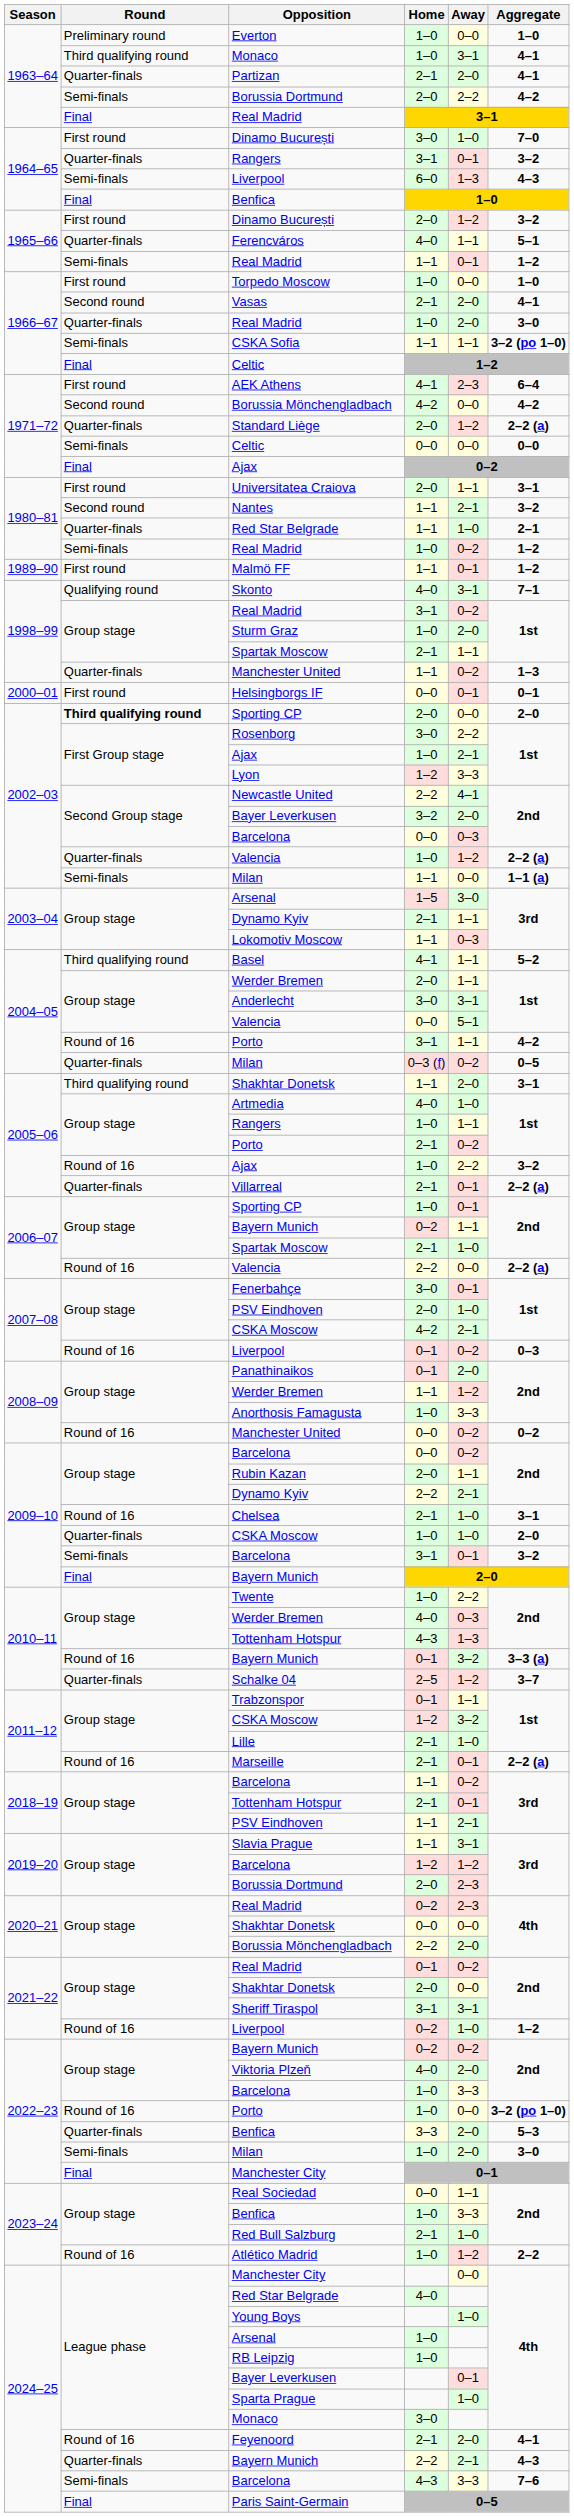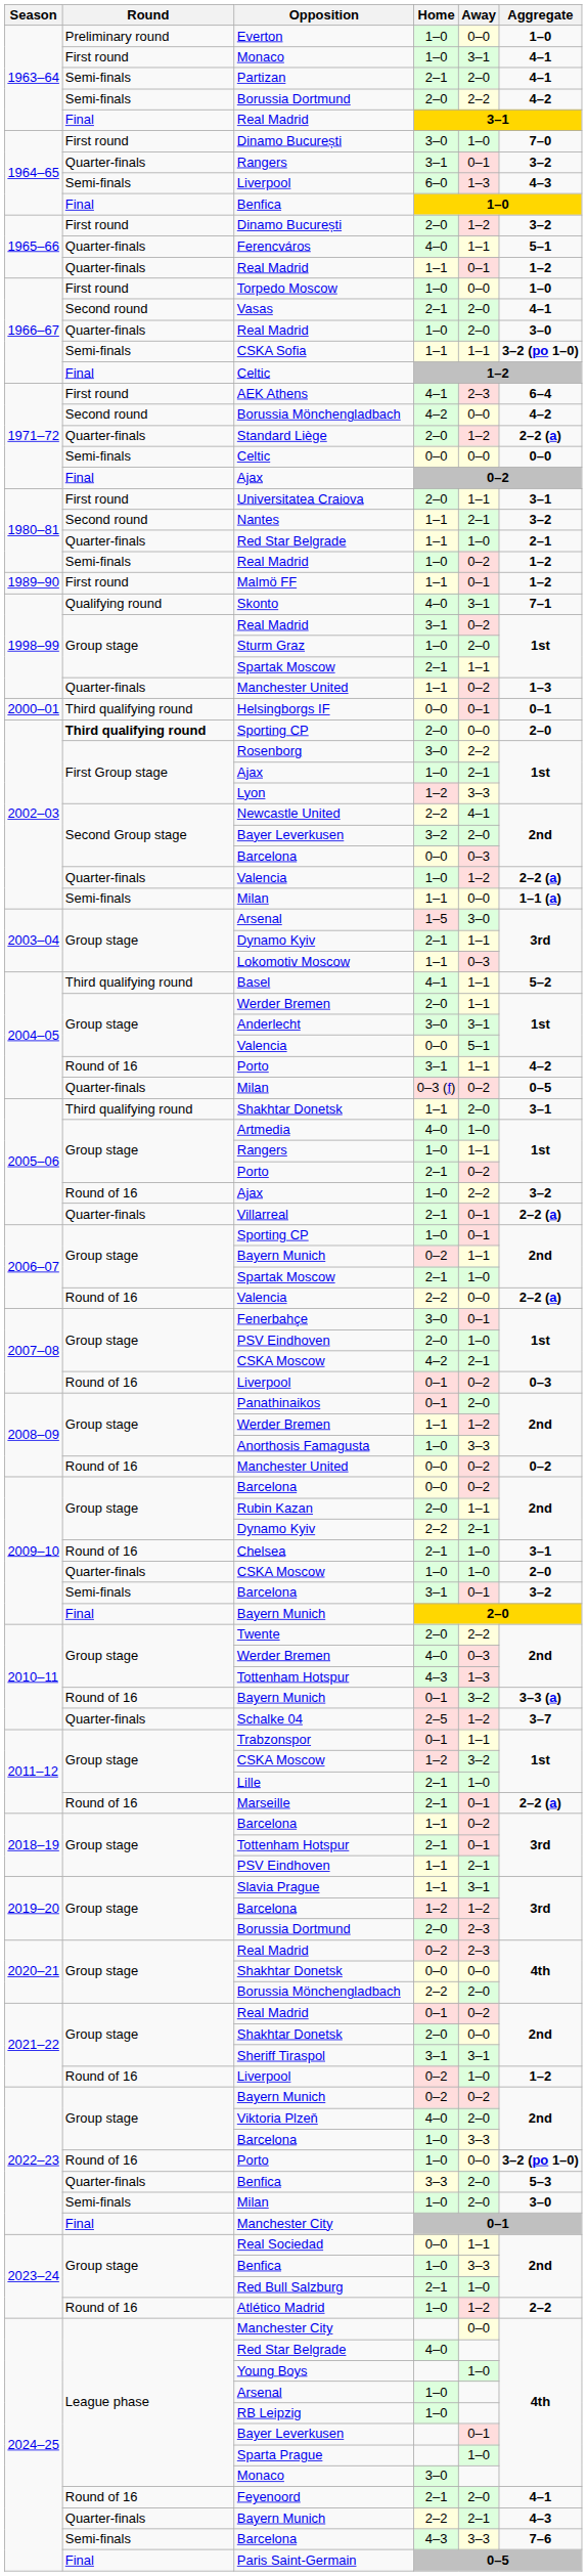1963–64 / Monaco | Round: Third qualifying round -> First round
Partizan | Round: Quarter-finals -> Semi-finals
1965–66 / Real Madrid | Round: Semi-finals -> Quarter-finals
Helsingborgs IF | Round: First round -> Third qualifying round
Twente | Home: 1–0 -> 2–0
